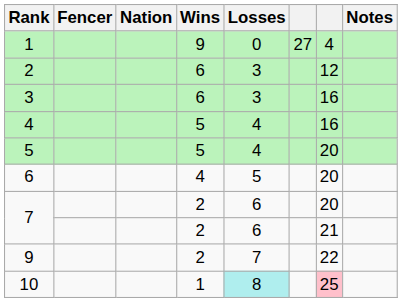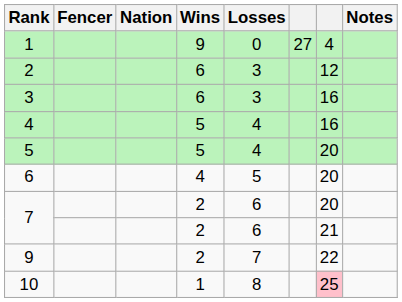10 | Losses: paleturquoise background -> no background
